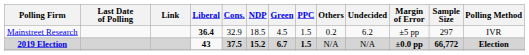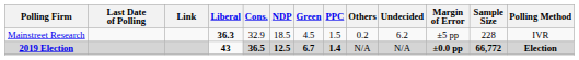Mainstreet Research | Liberal: 36.4 -> 36.3
Mainstreet Research | Sample Size: 297 -> 228
2019 Election | Cons.: 37.5 -> 36.5
2019 Election | NDP: 15.2 -> 12.5
2019 Election | PPC: 1.5 -> 1.4
